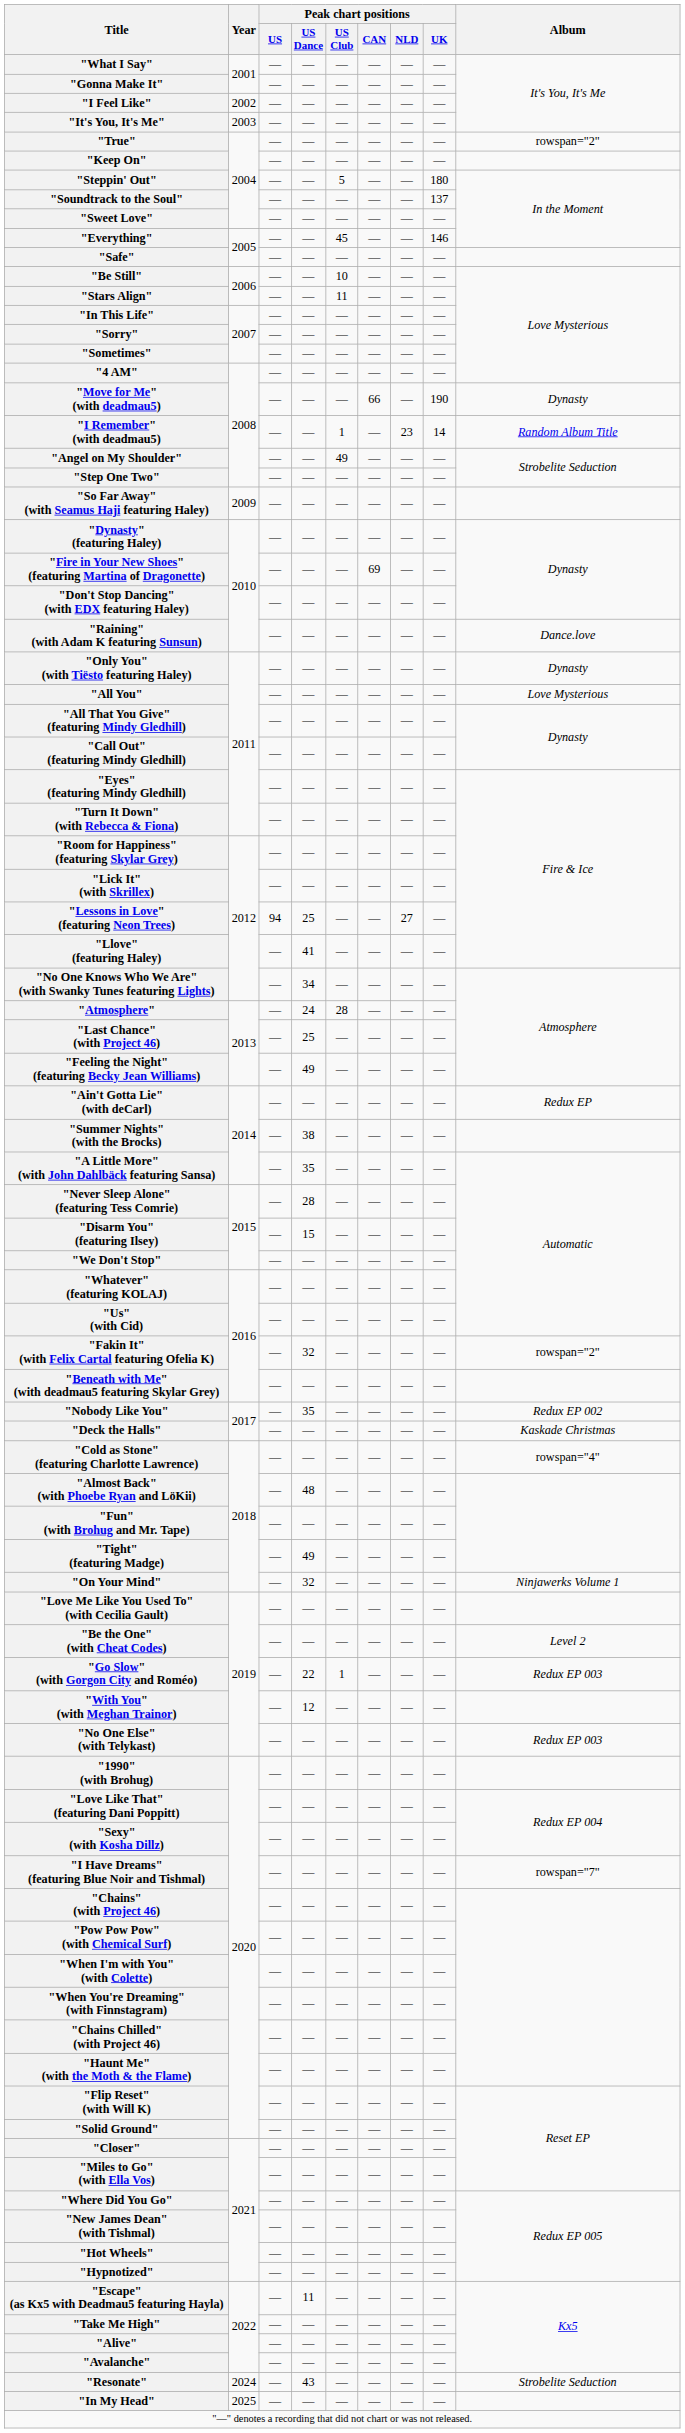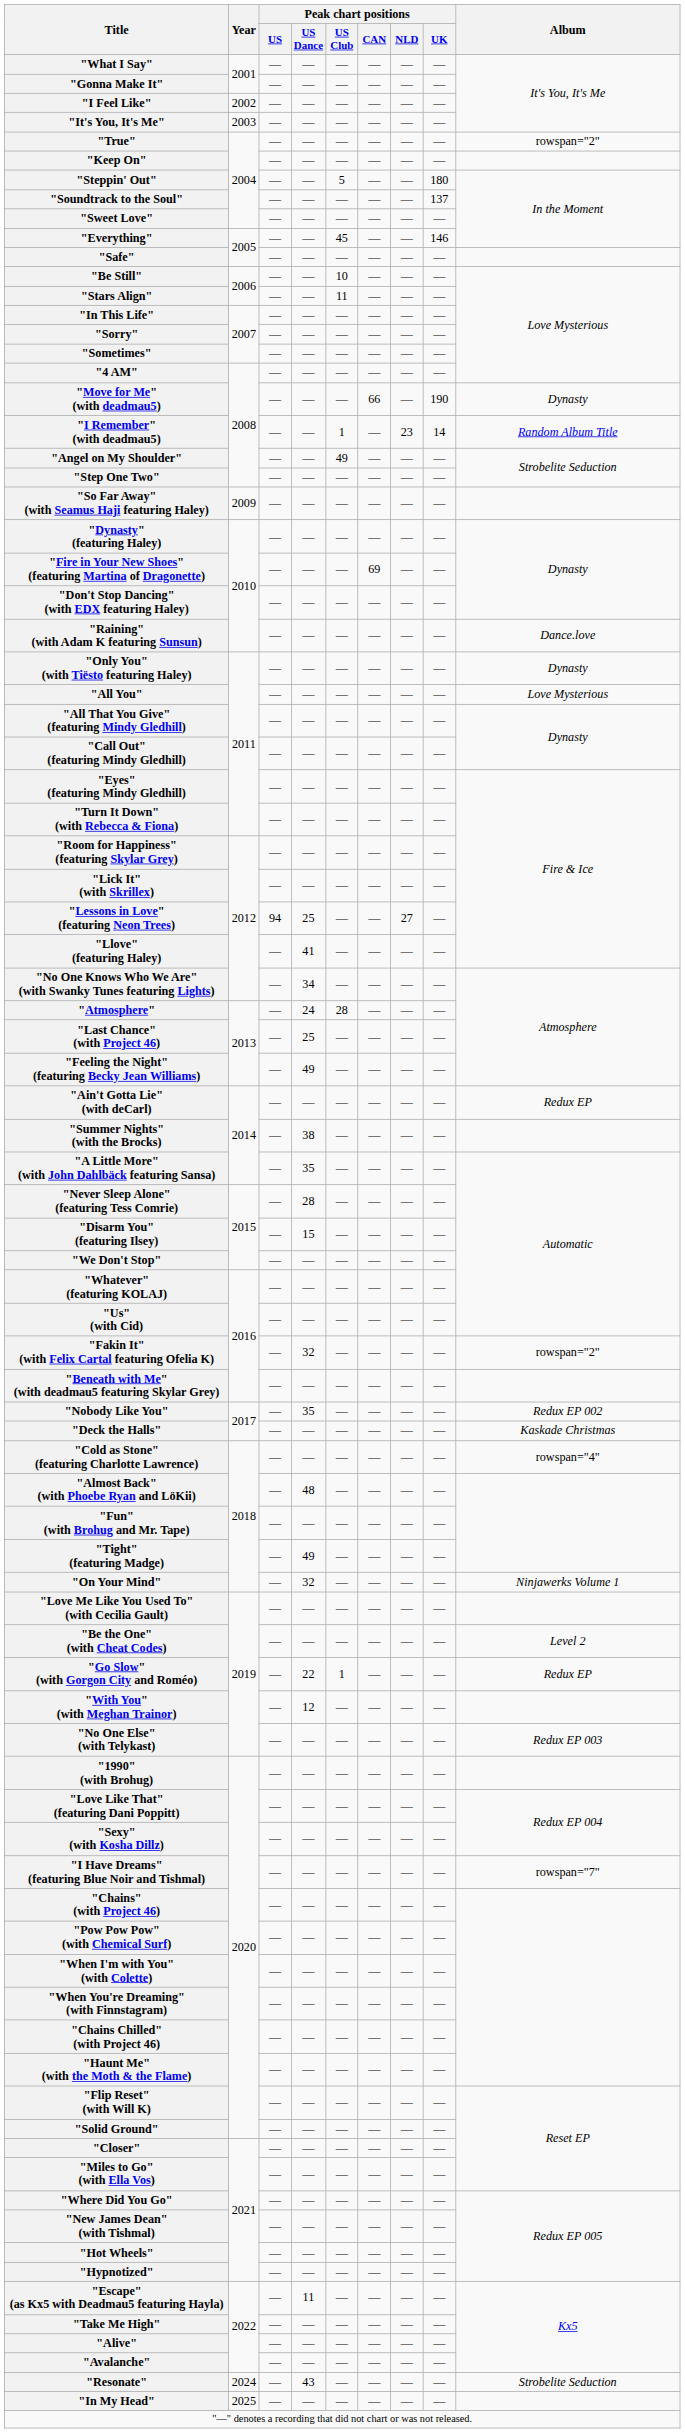"Go Slow" (with Gorgon City and Roméo) | Album: Redux EP 003 -> Redux EP
